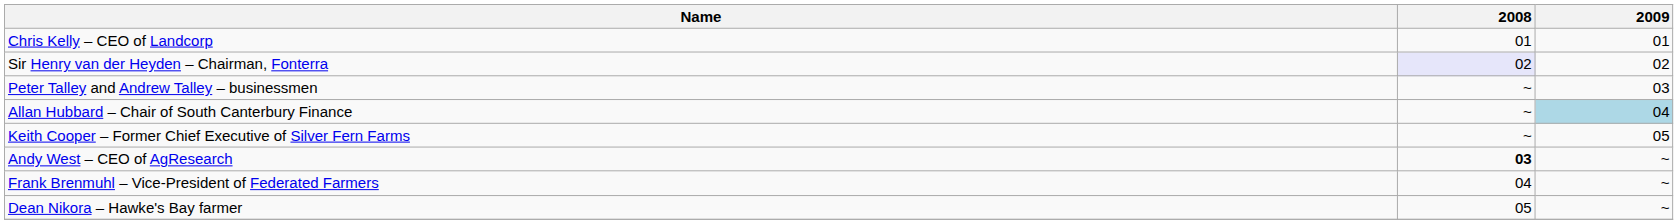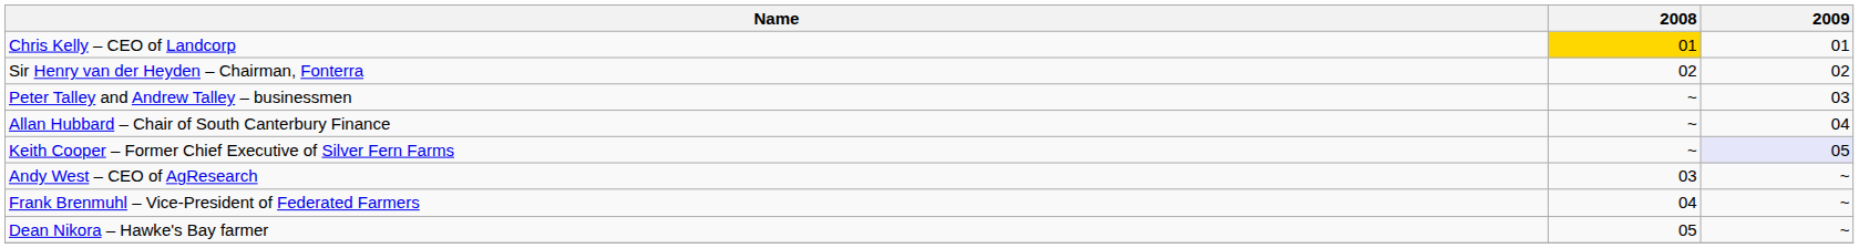Chris Kelly – CEO of Landcorp | 2008: no background -> gold background
Sir Henry van der Heyden – Chairman, Fonterra | 2008: lavender background -> no background
Allan Hubbard – Chair of South Canterbury Finance | 2009: lightblue background -> no background
Keith Cooper – Former Chief Executive of Silver Fern Farms | 2009: no background -> lavender background
Andy West – CEO of AgResearch | 2008: bold -> normal
